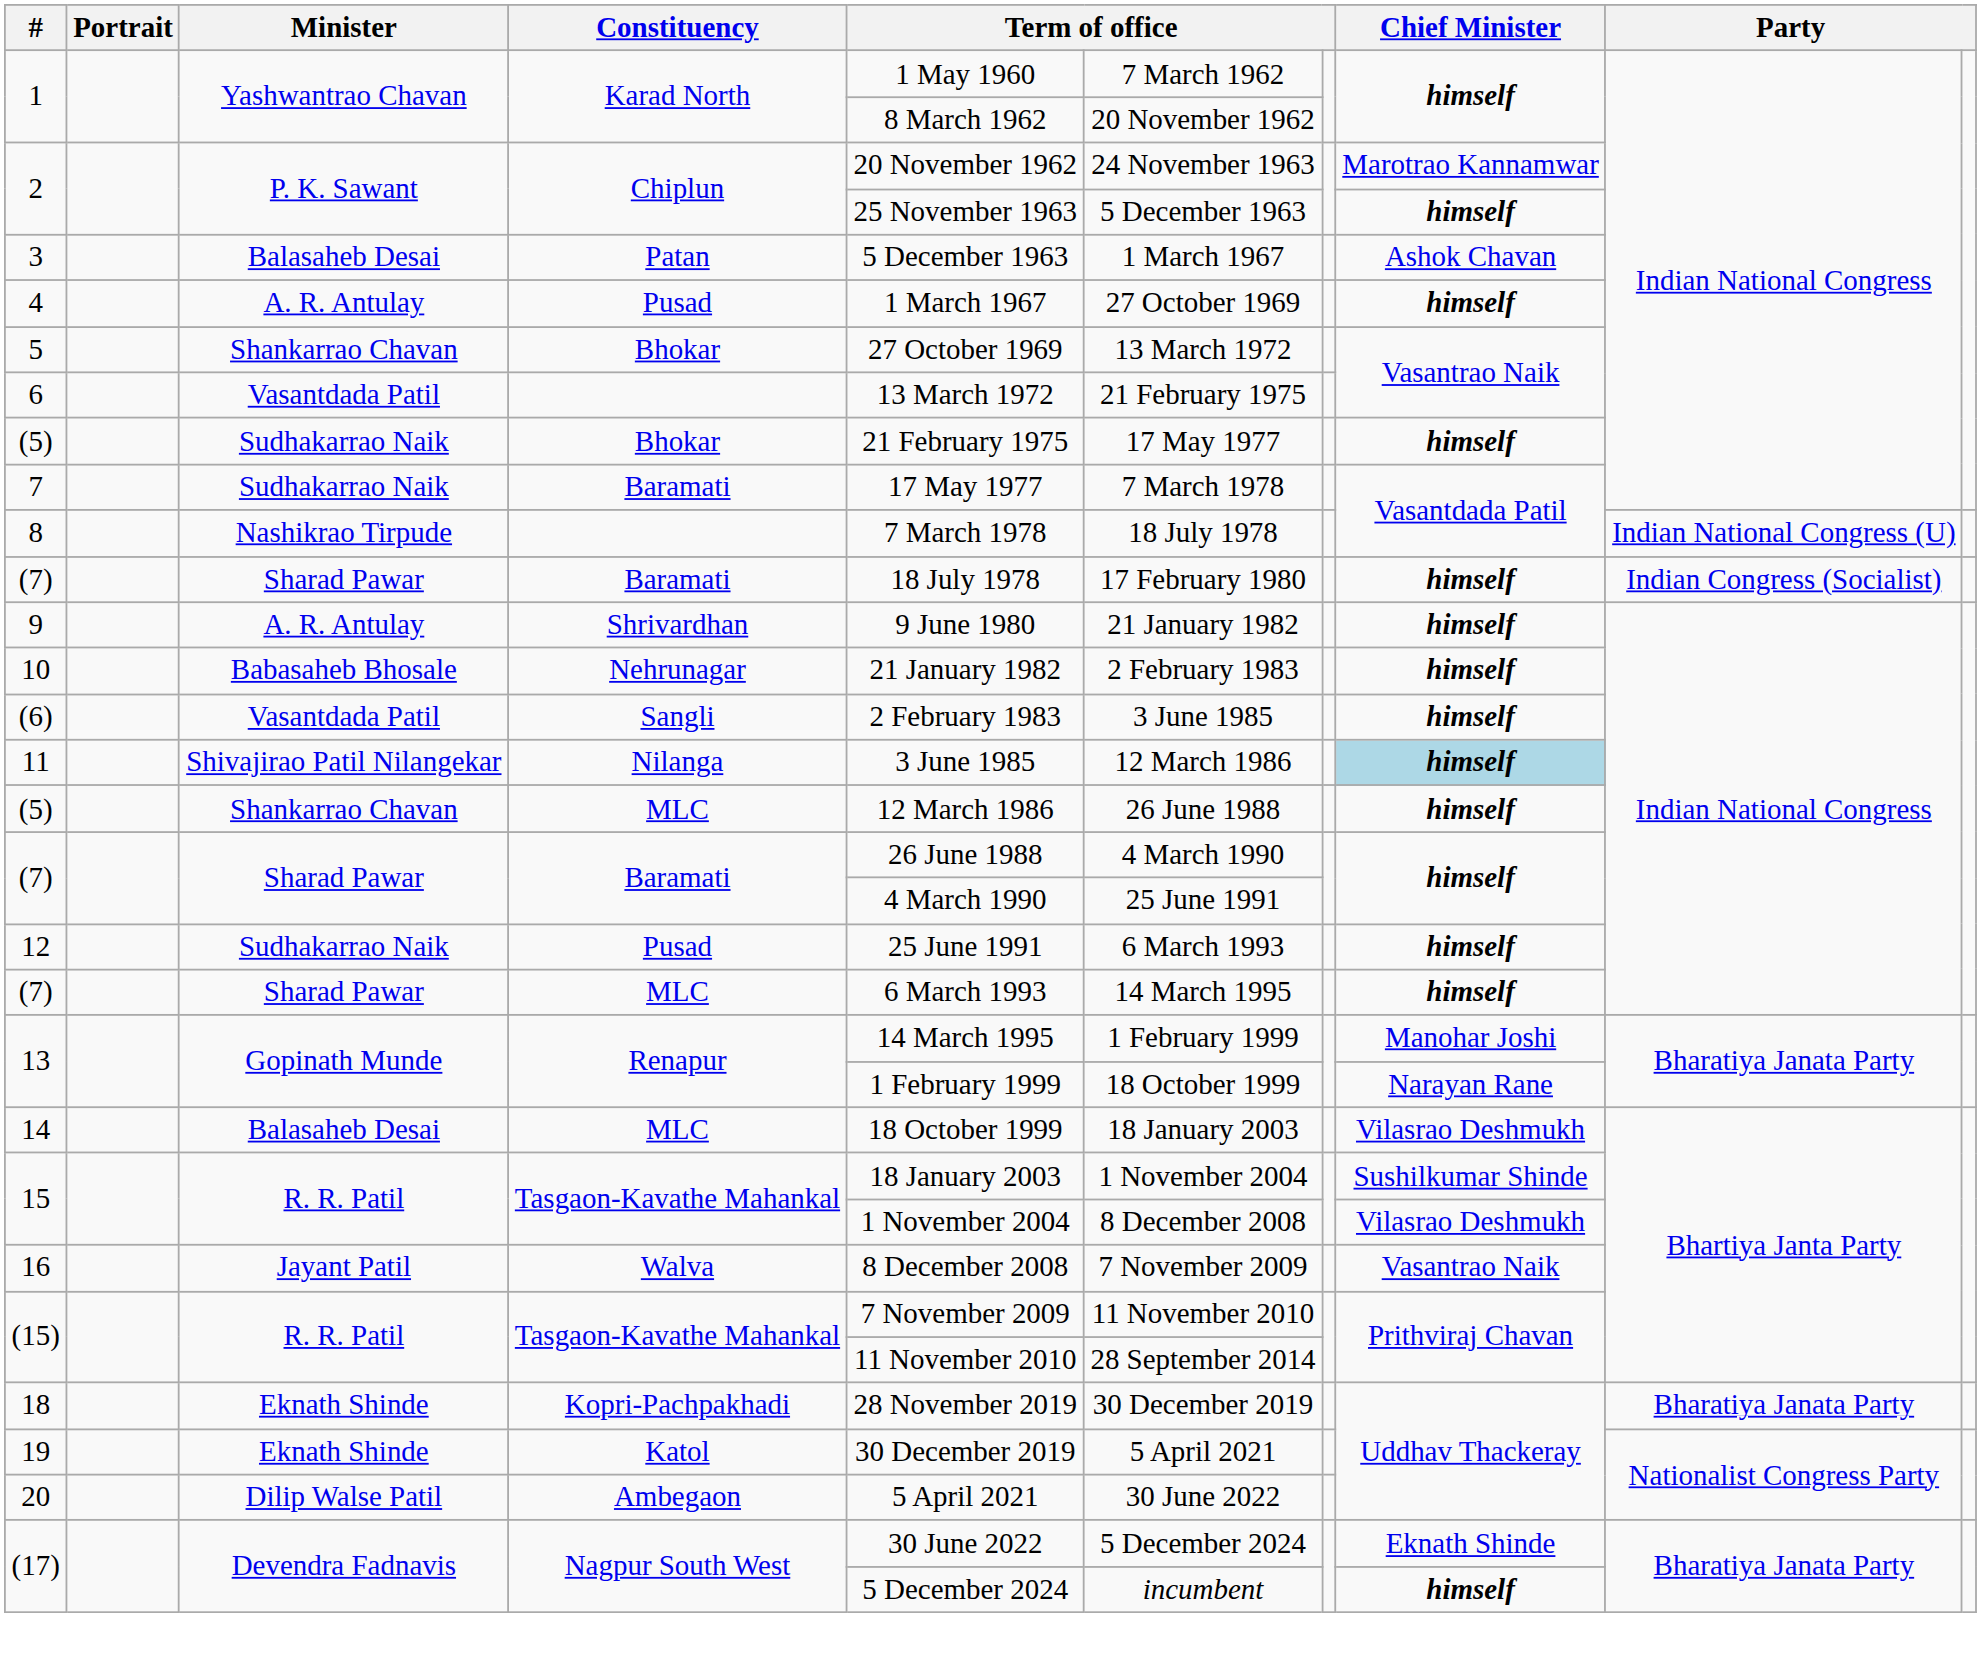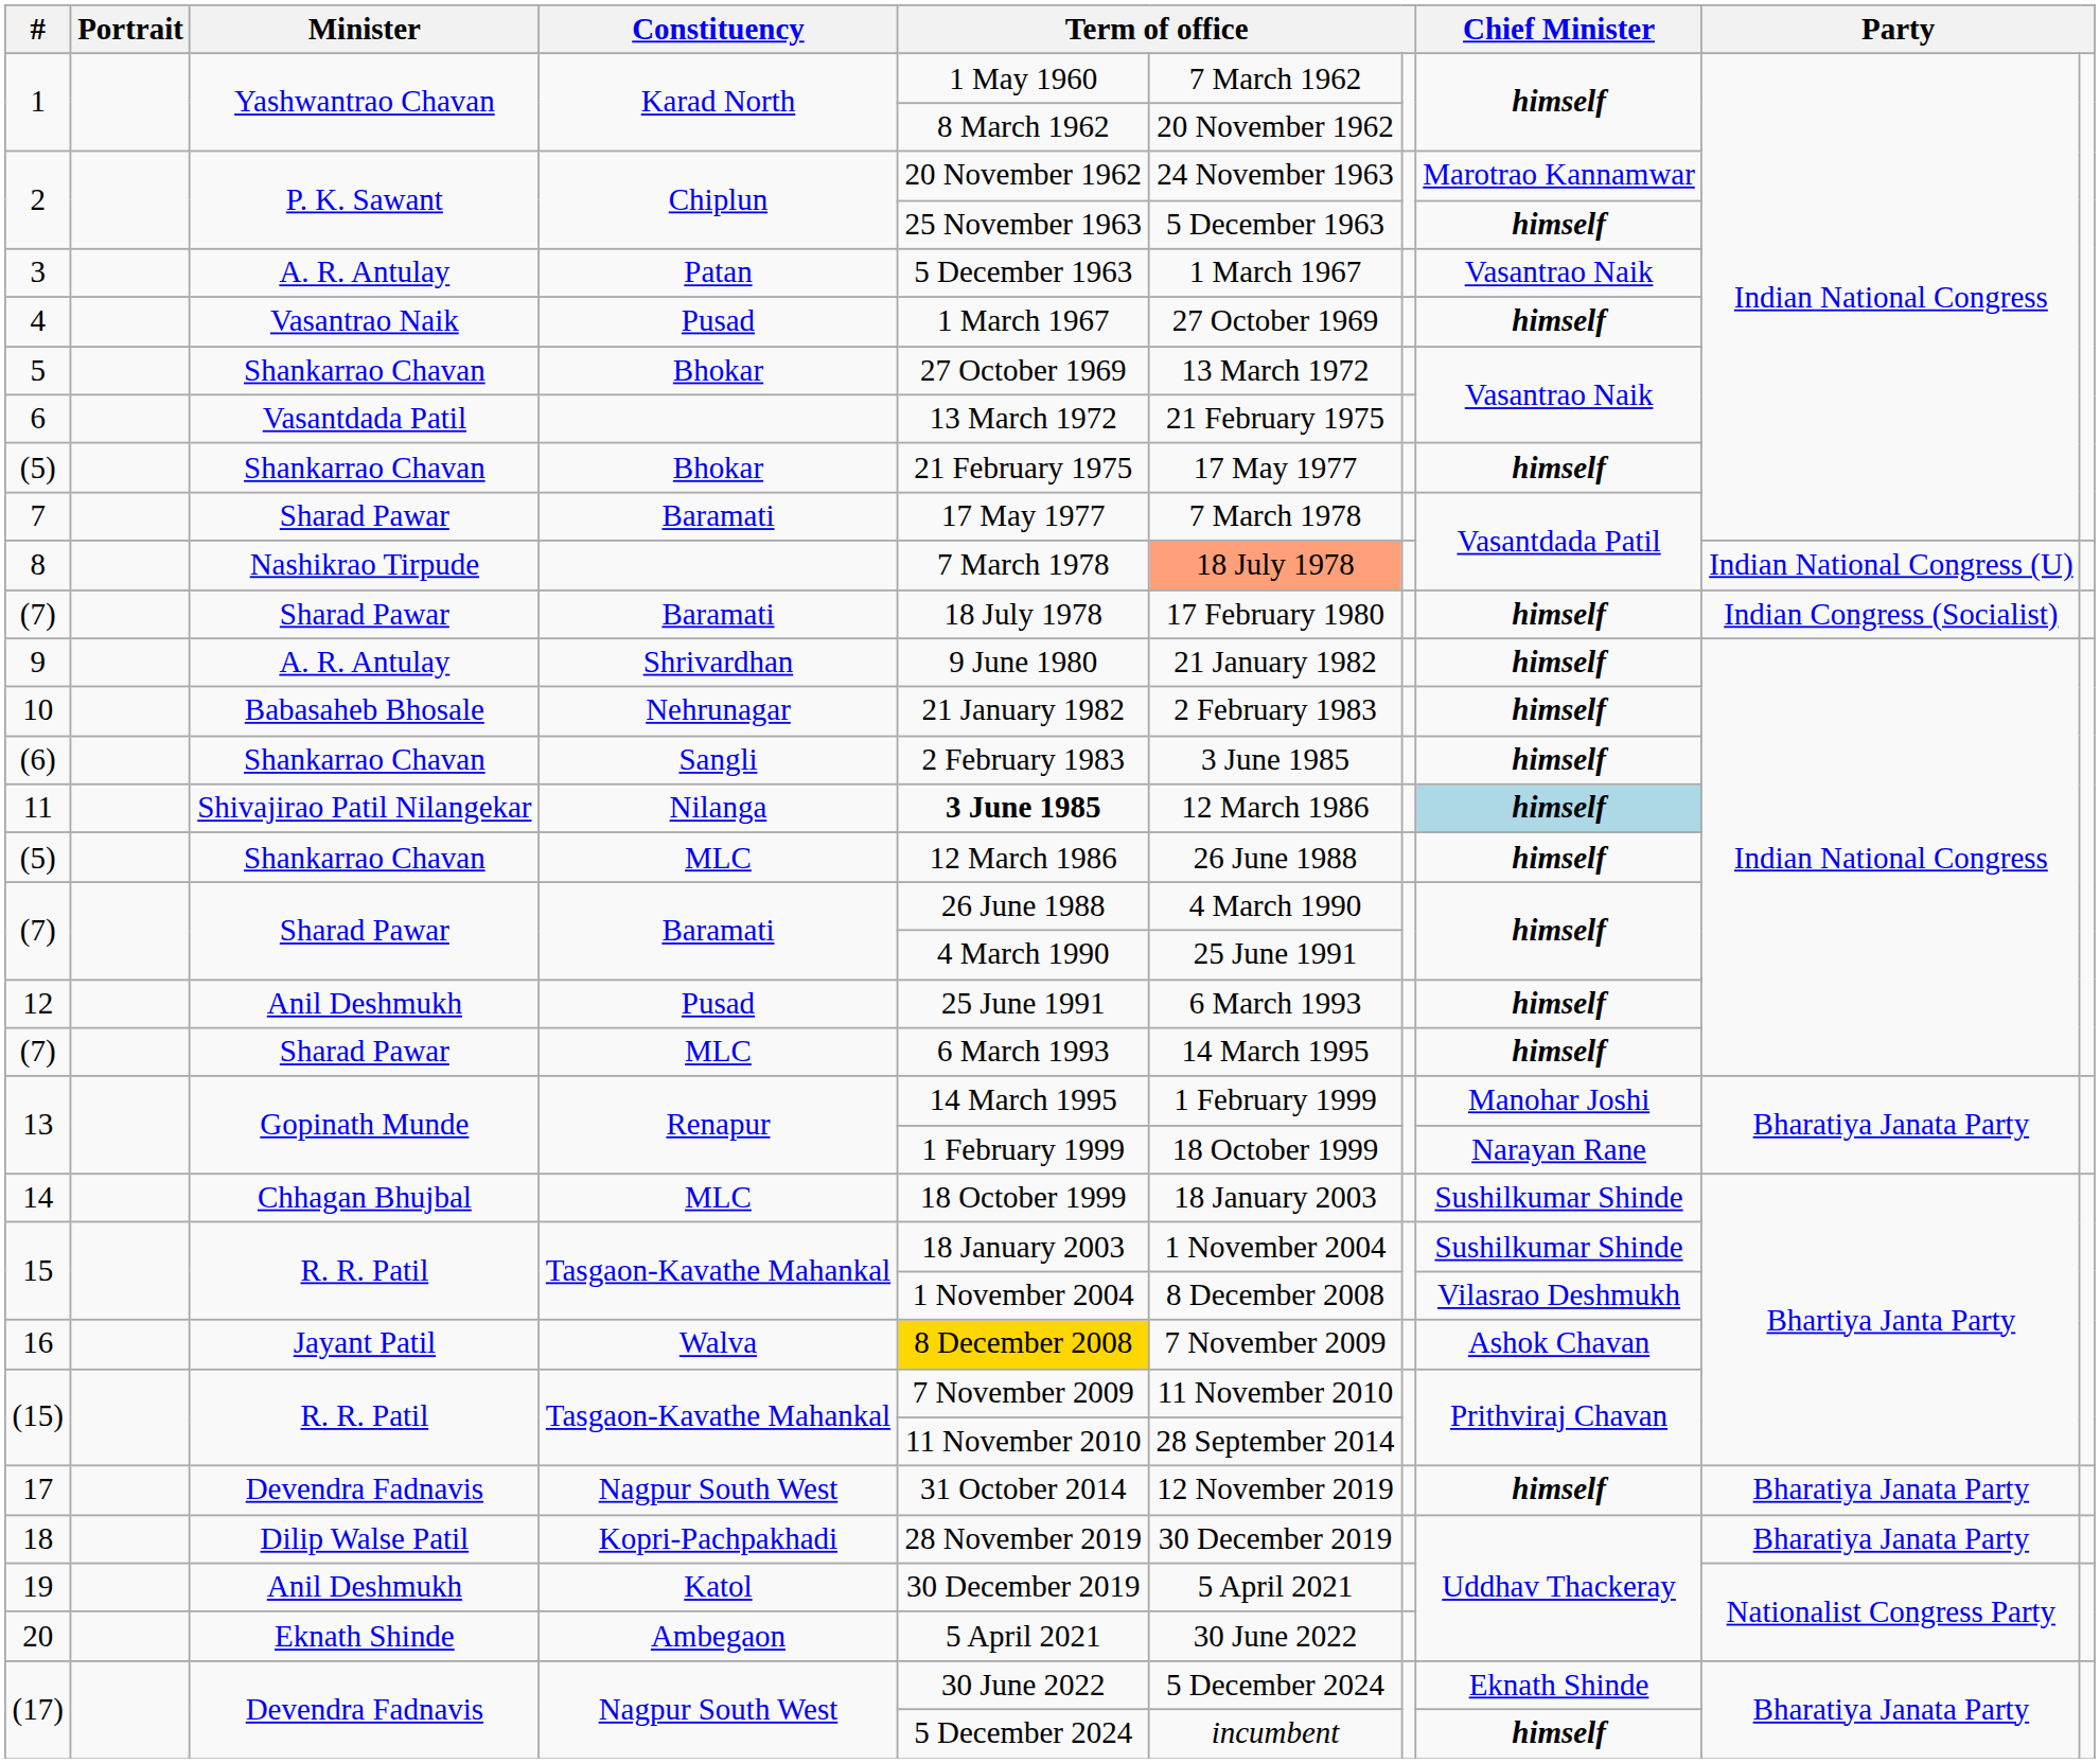3 | Minister: Balasaheb Desai -> A. R. Antulay
3 | Chief Minister: Ashok Chavan -> Vasantrao Naik
4 | Minister: A. R. Antulay -> Vasantrao Naik
(5) / Bhokar | Minister: Sudhakarrao Naik -> Shankarrao Chavan
7 | Minister: Sudhakarrao Naik -> Sharad Pawar
8 | column 6: no background -> lightsalmon background
(6) | Minister: Vasantdada Patil -> Shankarrao Chavan
11 | column 5: normal -> bold
12 | Minister: Sudhakarrao Naik -> Anil Deshmukh
14 | Minister: Balasaheb Desai -> Chhagan Bhujbal
14 | Chief Minister: Vilasrao Deshmukh -> Sushilkumar Shinde
16 | column 5: no background -> gold background
16 | Chief Minister: Vasantrao Naik -> Ashok Chavan
+ row: 17 | Devendra Fadnavis | Nagpur South West | 31 October 2014 | 12 November 2019 | himself | Bharatiya Janata Party
18 | Minister: Eknath Shinde -> Dilip Walse Patil
19 | Minister: Eknath Shinde -> Anil Deshmukh
20 | Minister: Dilip Walse Patil -> Eknath Shinde
